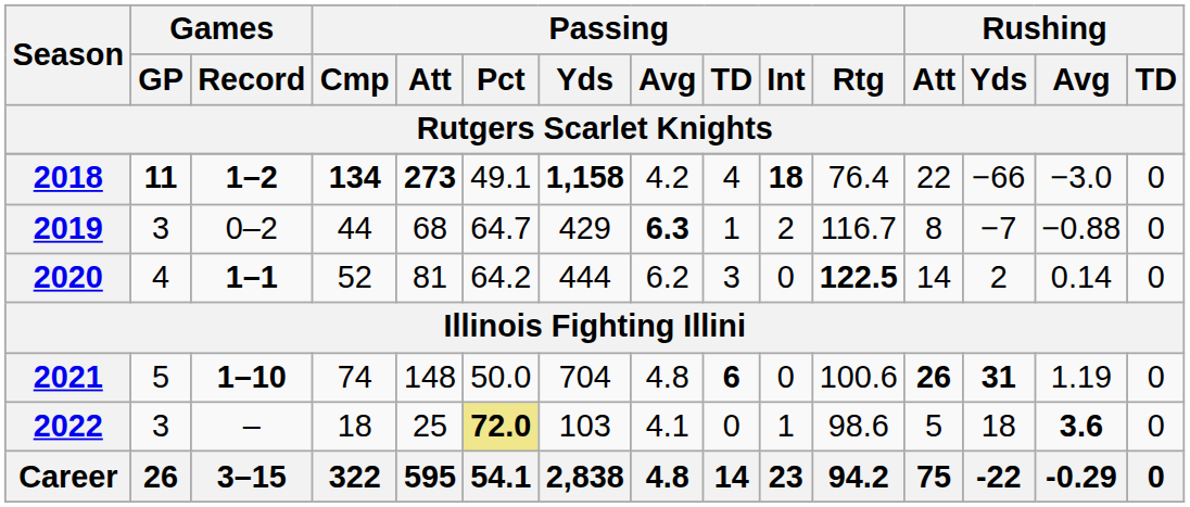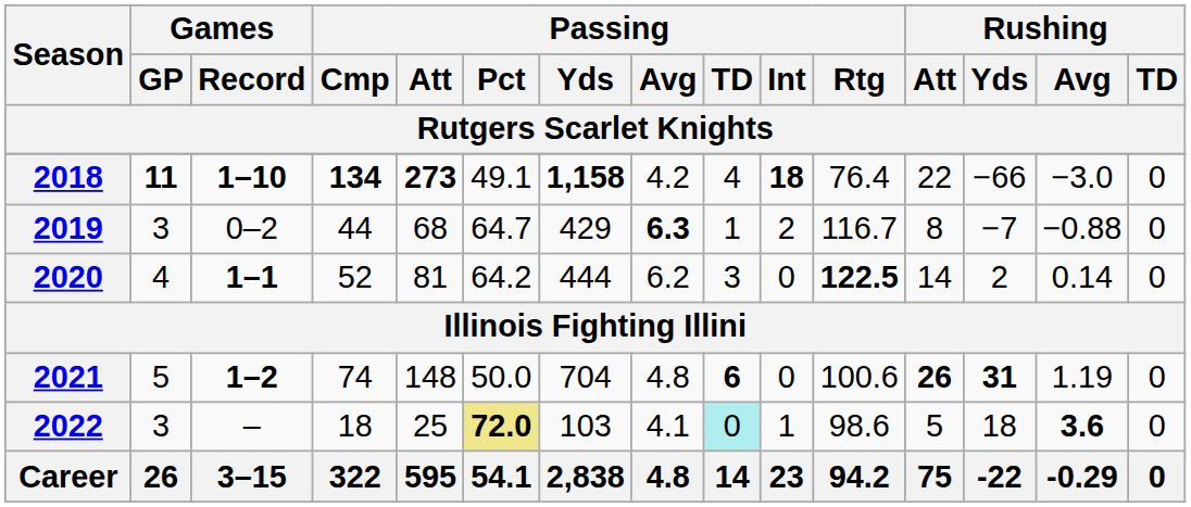2018 | Games / Record: 1–2 -> 1–10
2021 | Games / Record: 1–10 -> 1–2
2022 | Passing / TD: no background -> paleturquoise background
